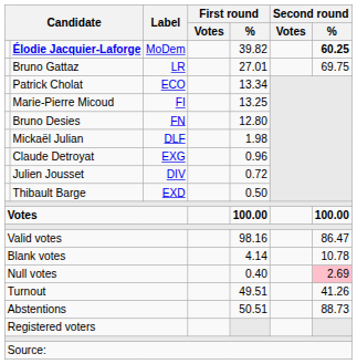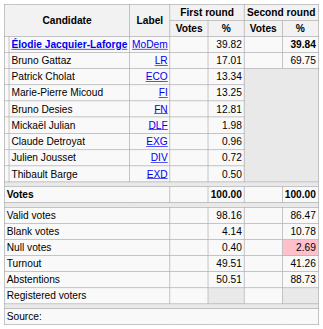Élodie Jacquier-Laforge | Second round / %: 60.25 -> 39.84
Bruno Gattaz | First round / %: 27.01 -> 17.01
Bruno Desies | First round / %: 12.80 -> 12.81
